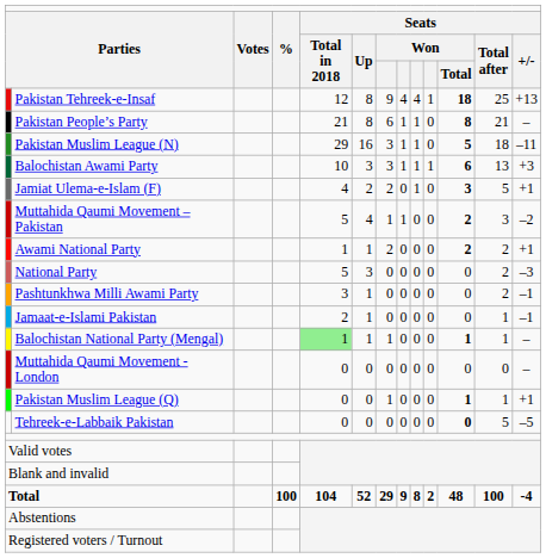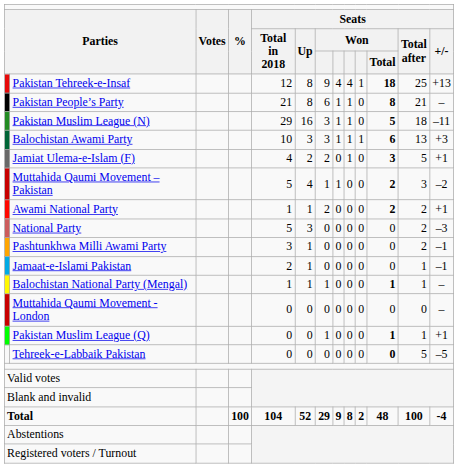Balochistan National Party (Mengal) | column 5: lightgreen background -> no background
